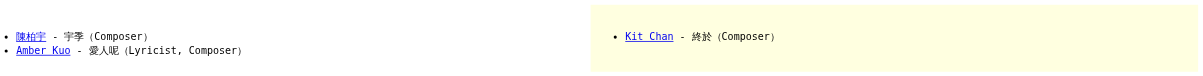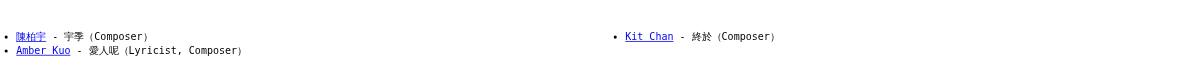陳柏宇 - 宇季（Composer） Amber Kuo - 愛人呢（Lyricist, Composer） | column 2: lightyellow background -> no background
